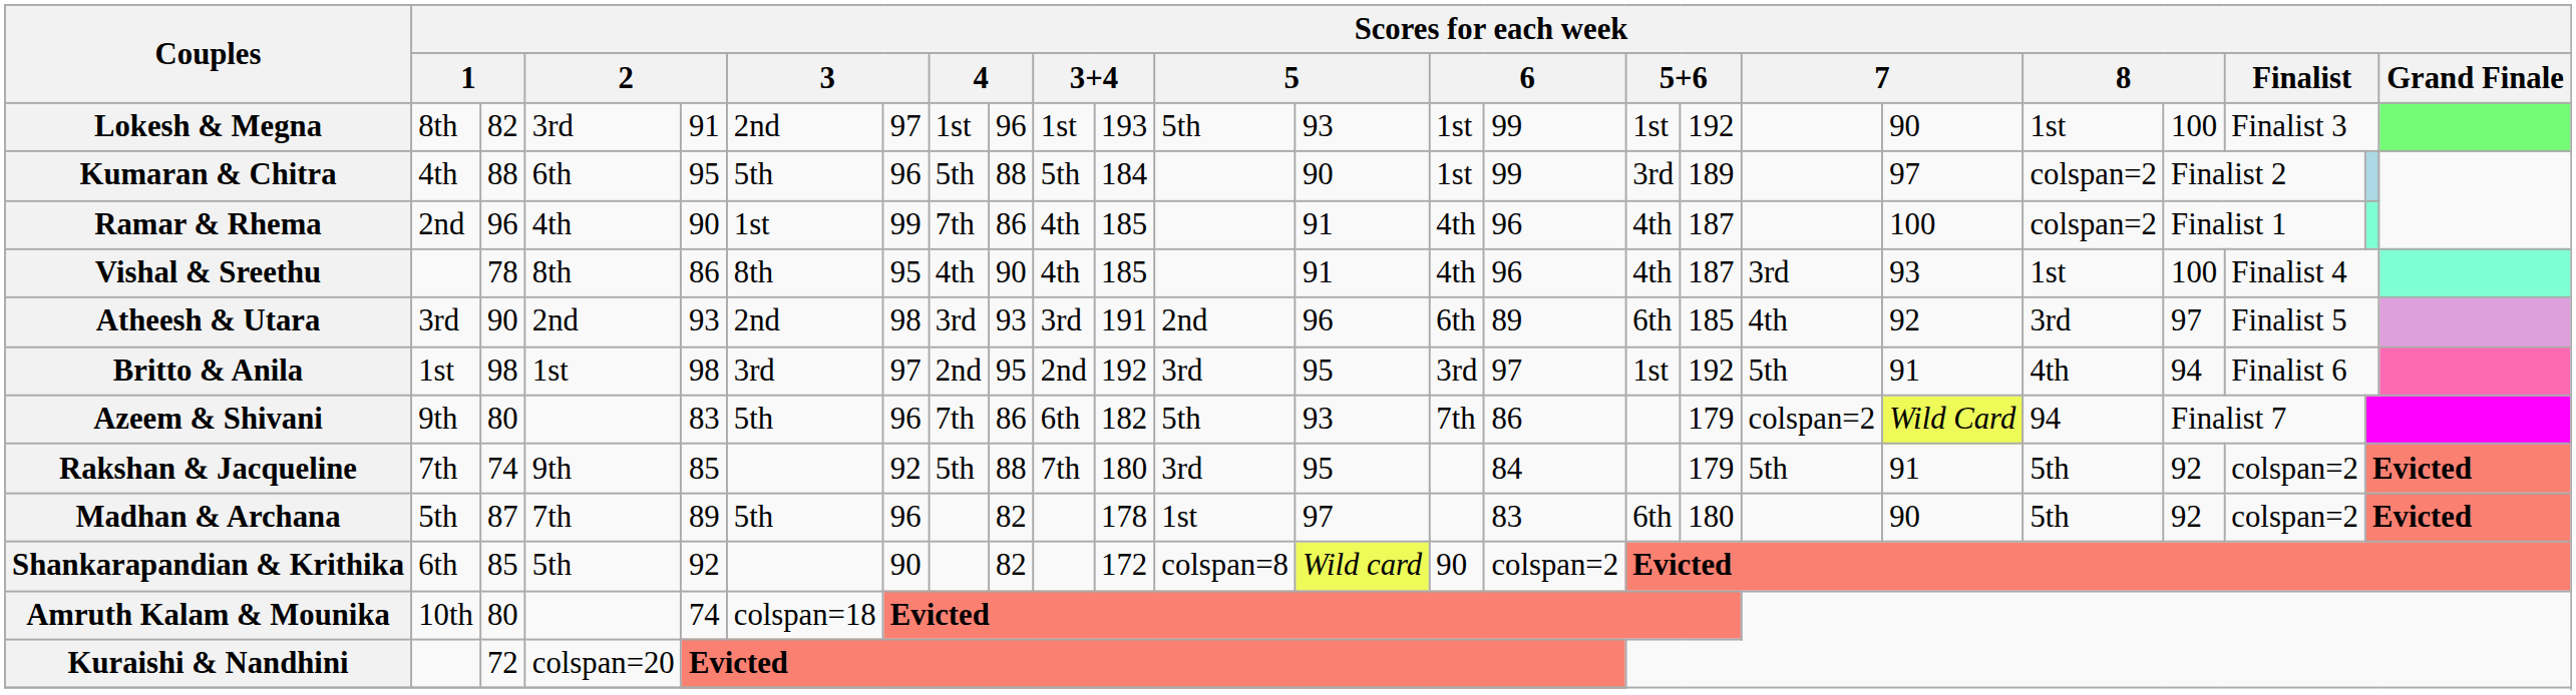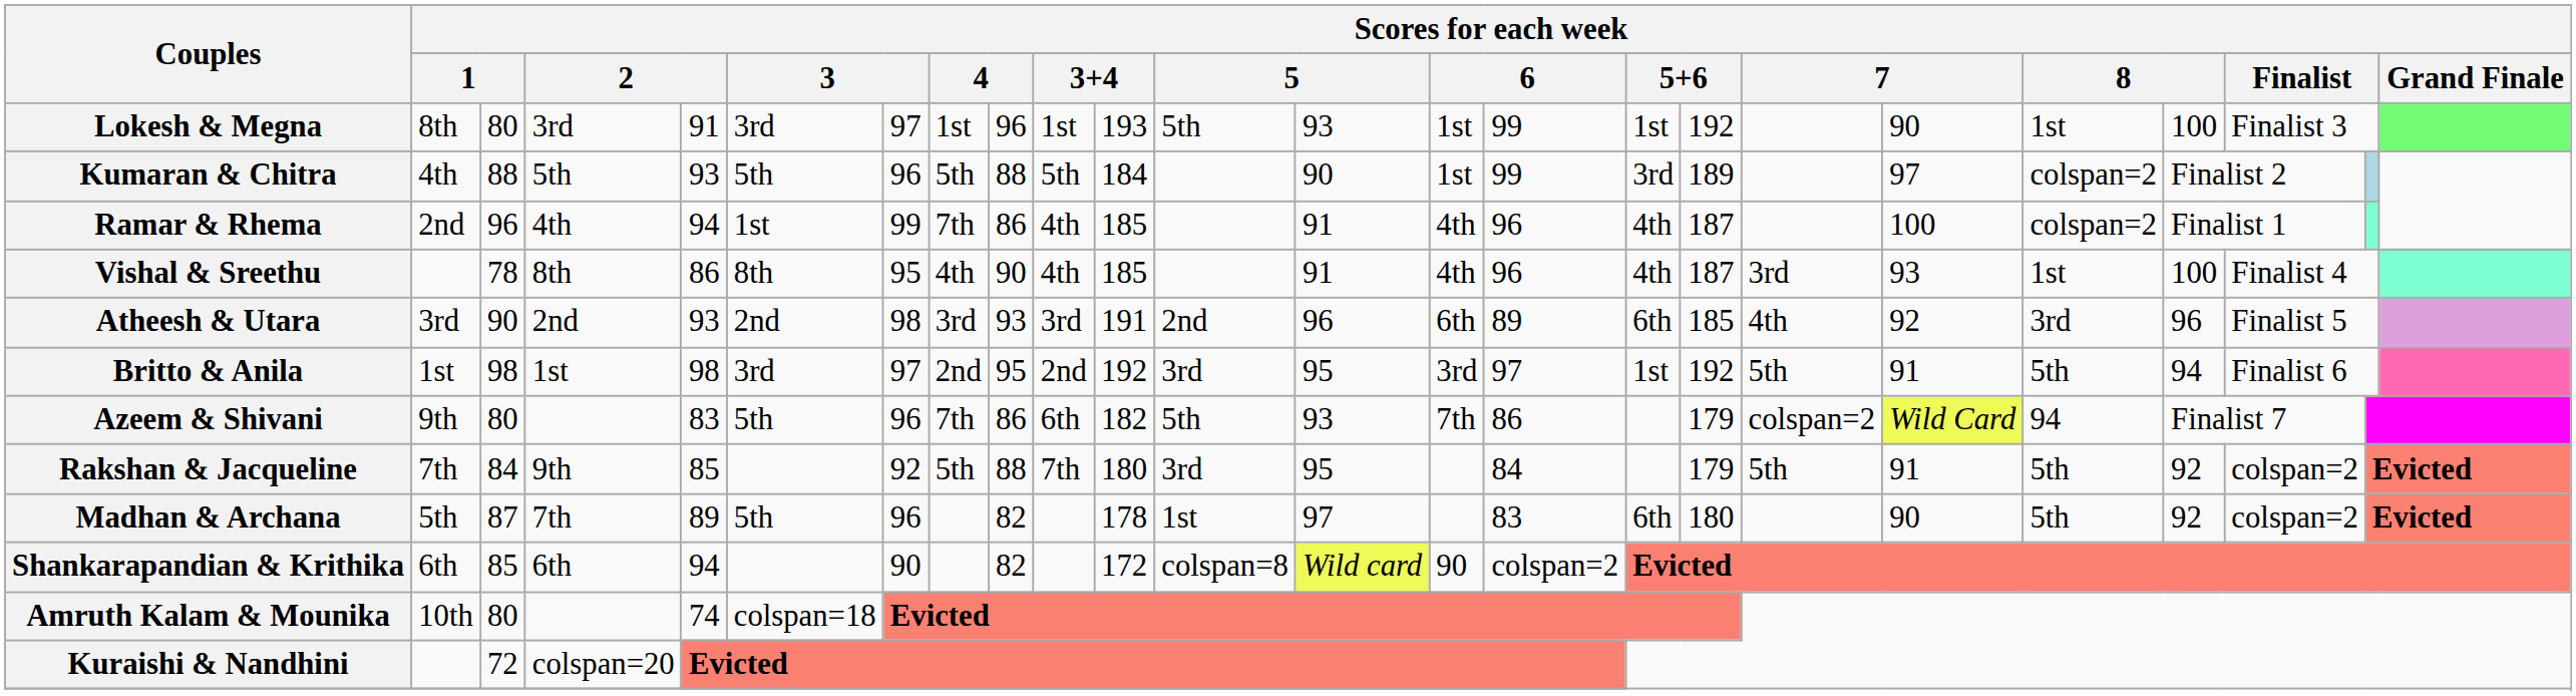Lokesh & Megna | column 3: 82 -> 80
Lokesh & Megna | column 6: 2nd -> 3rd
Kumaran & Chitra | column 4: 6th -> 5th
Kumaran & Chitra | column 5: 95 -> 93
Ramar & Rhema | column 5: 90 -> 94
Atheesh & Utara | column 21: 97 -> 96
Britto & Anila | column 20: 4th -> 5th
Rakshan & Jacqueline | column 3: 74 -> 84
Shankarapandian & Krithika | column 4: 5th -> 6th
Shankarapandian & Krithika | column 5: 92 -> 94
